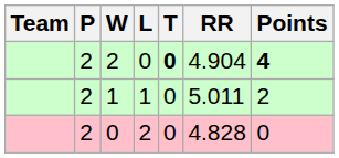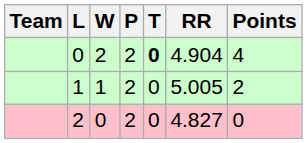columns swapped: P <-> L
row 2 | Points: bold -> normal
row 3 | RR: 5.011 -> 5.005
row 4 | RR: 4.828 -> 4.827
